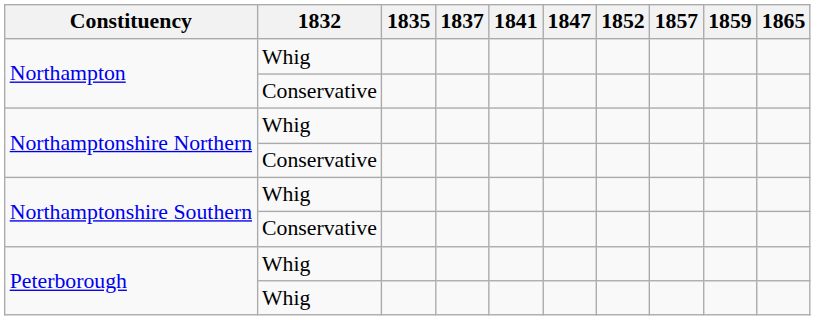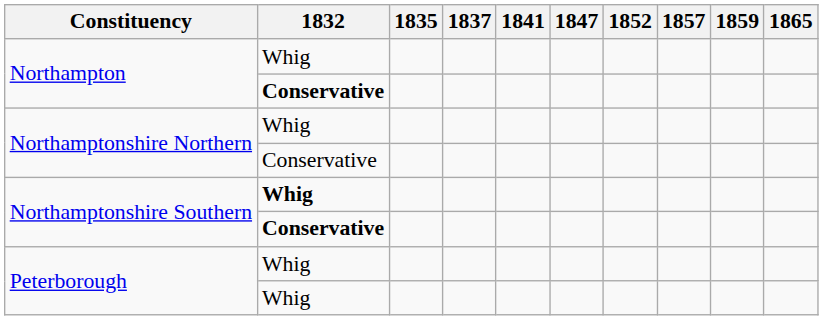Northampton / Conservative | 1832: normal -> bold
Northamptonshire Southern / Whig | 1832: normal -> bold
Northamptonshire Southern / Conservative | 1832: normal -> bold
